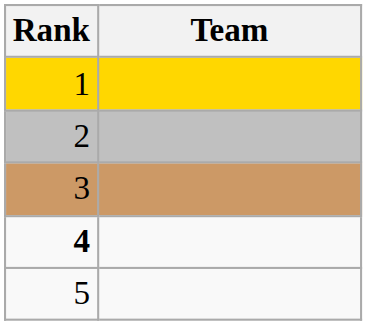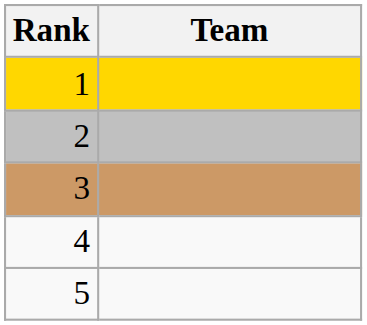4 | Rank: bold -> normal
